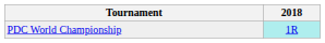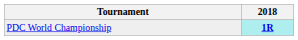PDC World Championship | 2018: normal -> bold
